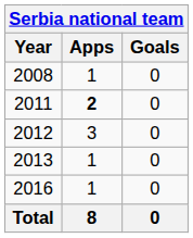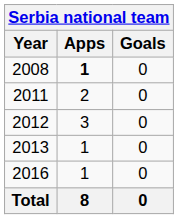2008 | Apps: normal -> bold
2011 | Apps: bold -> normal
